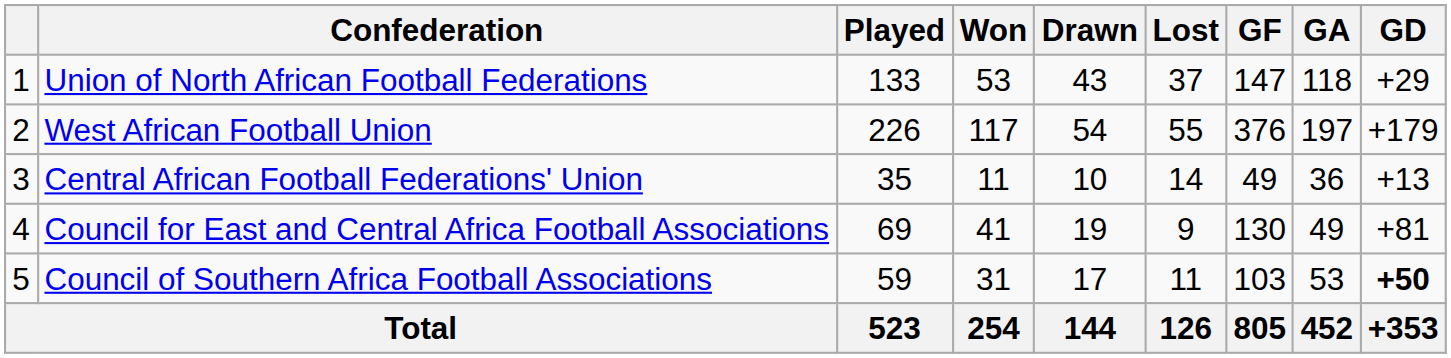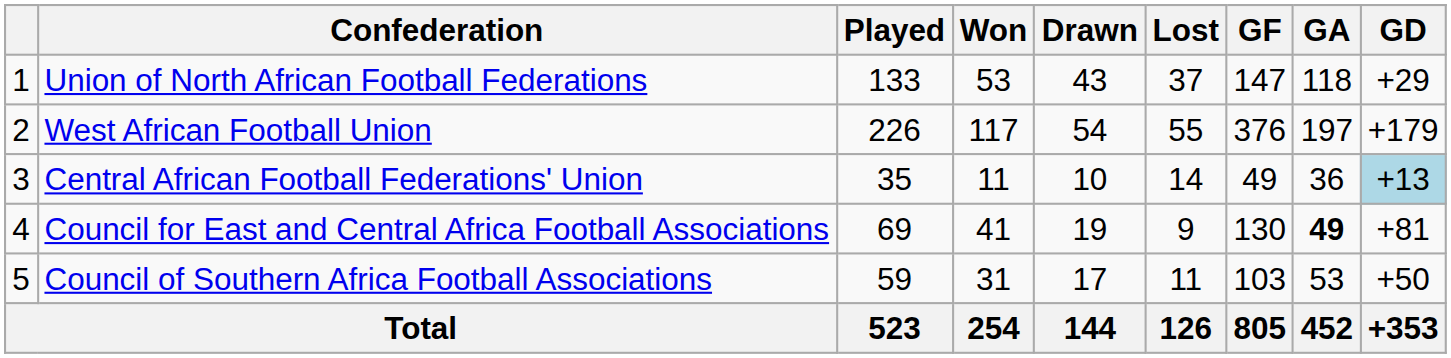Central African Football Federations' Union | GD: no background -> lightblue background
Council for East and Central Africa Football Associations | GA: normal -> bold
Council of Southern Africa Football Associations | GD: bold -> normal
